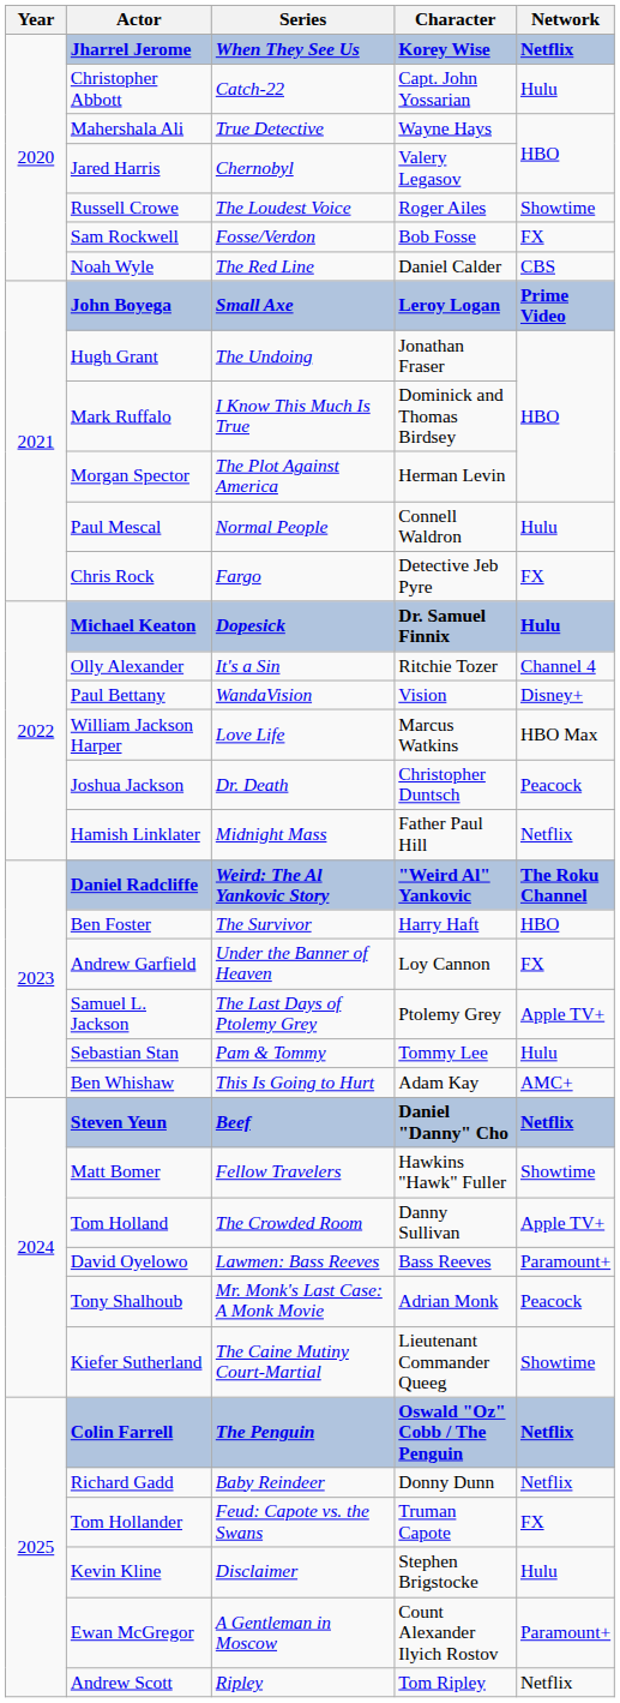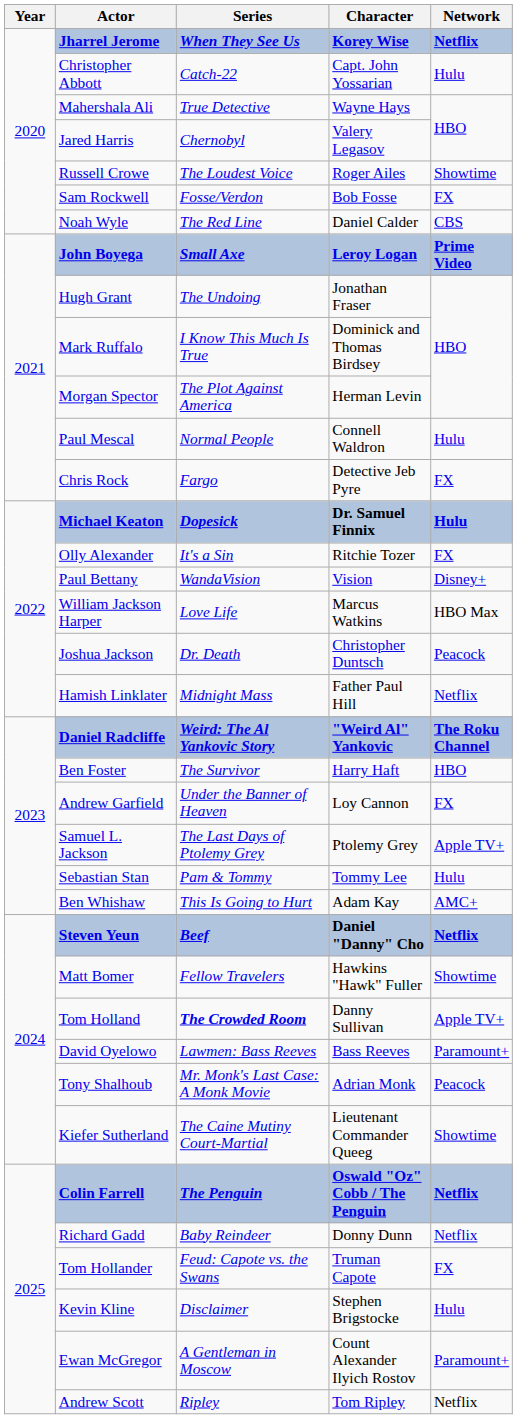Olly Alexander | Network: Channel 4 -> FX
Tom Holland | Series: normal -> bold
